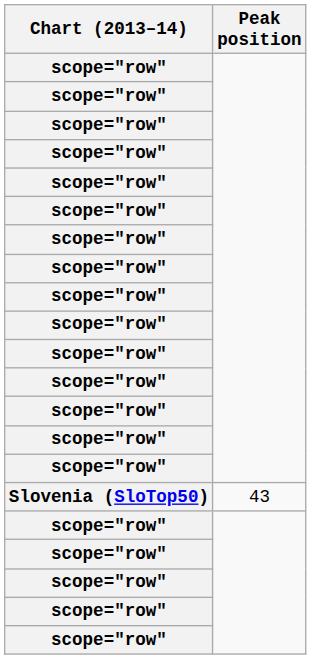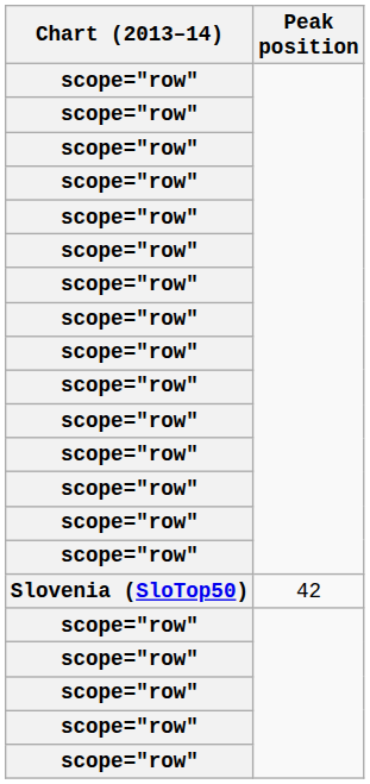Slovenia (SloTop50) | Peak position: 43 -> 42
